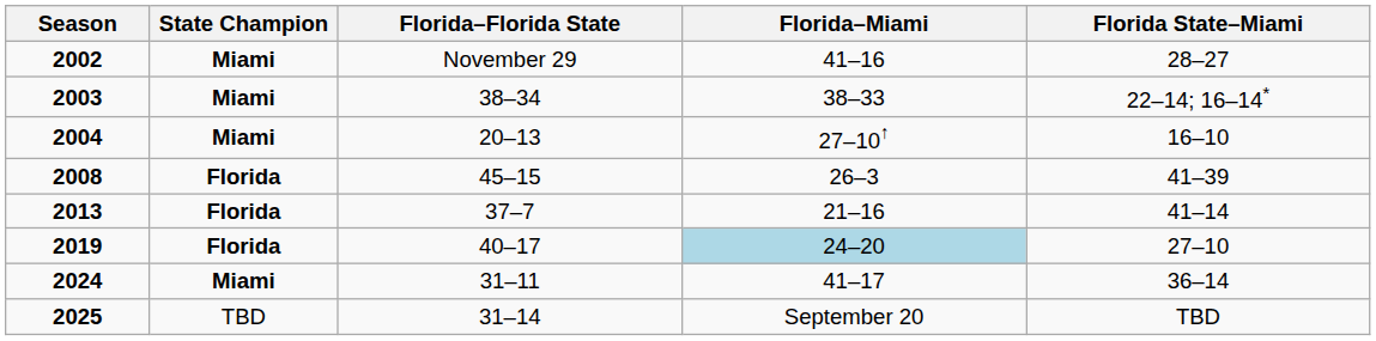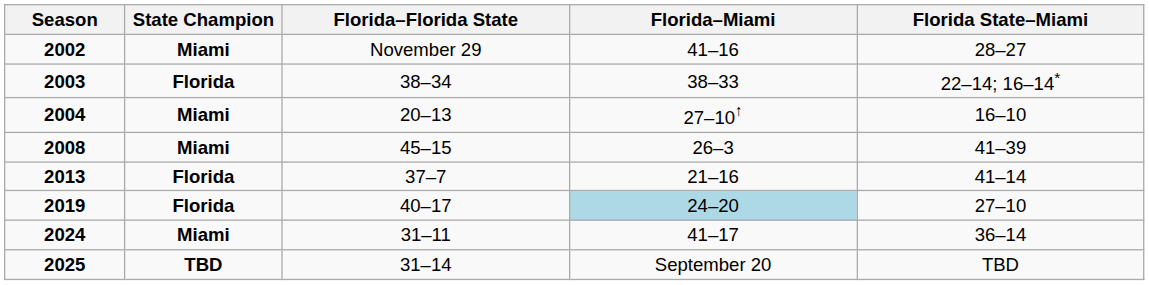2003 | State Champion: Miami -> Florida
2008 | State Champion: Florida -> Miami
2025 | State Champion: normal -> bold
